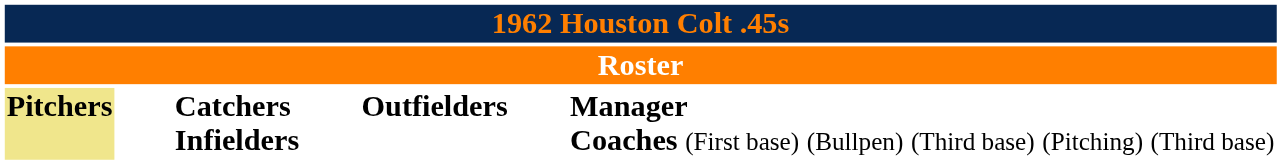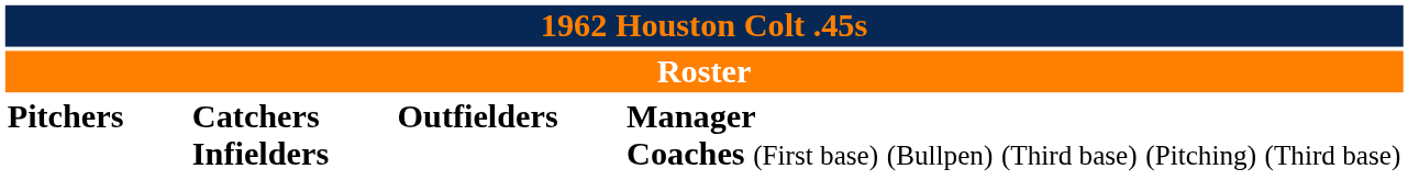Pitchers | column 1: khaki background -> no background
